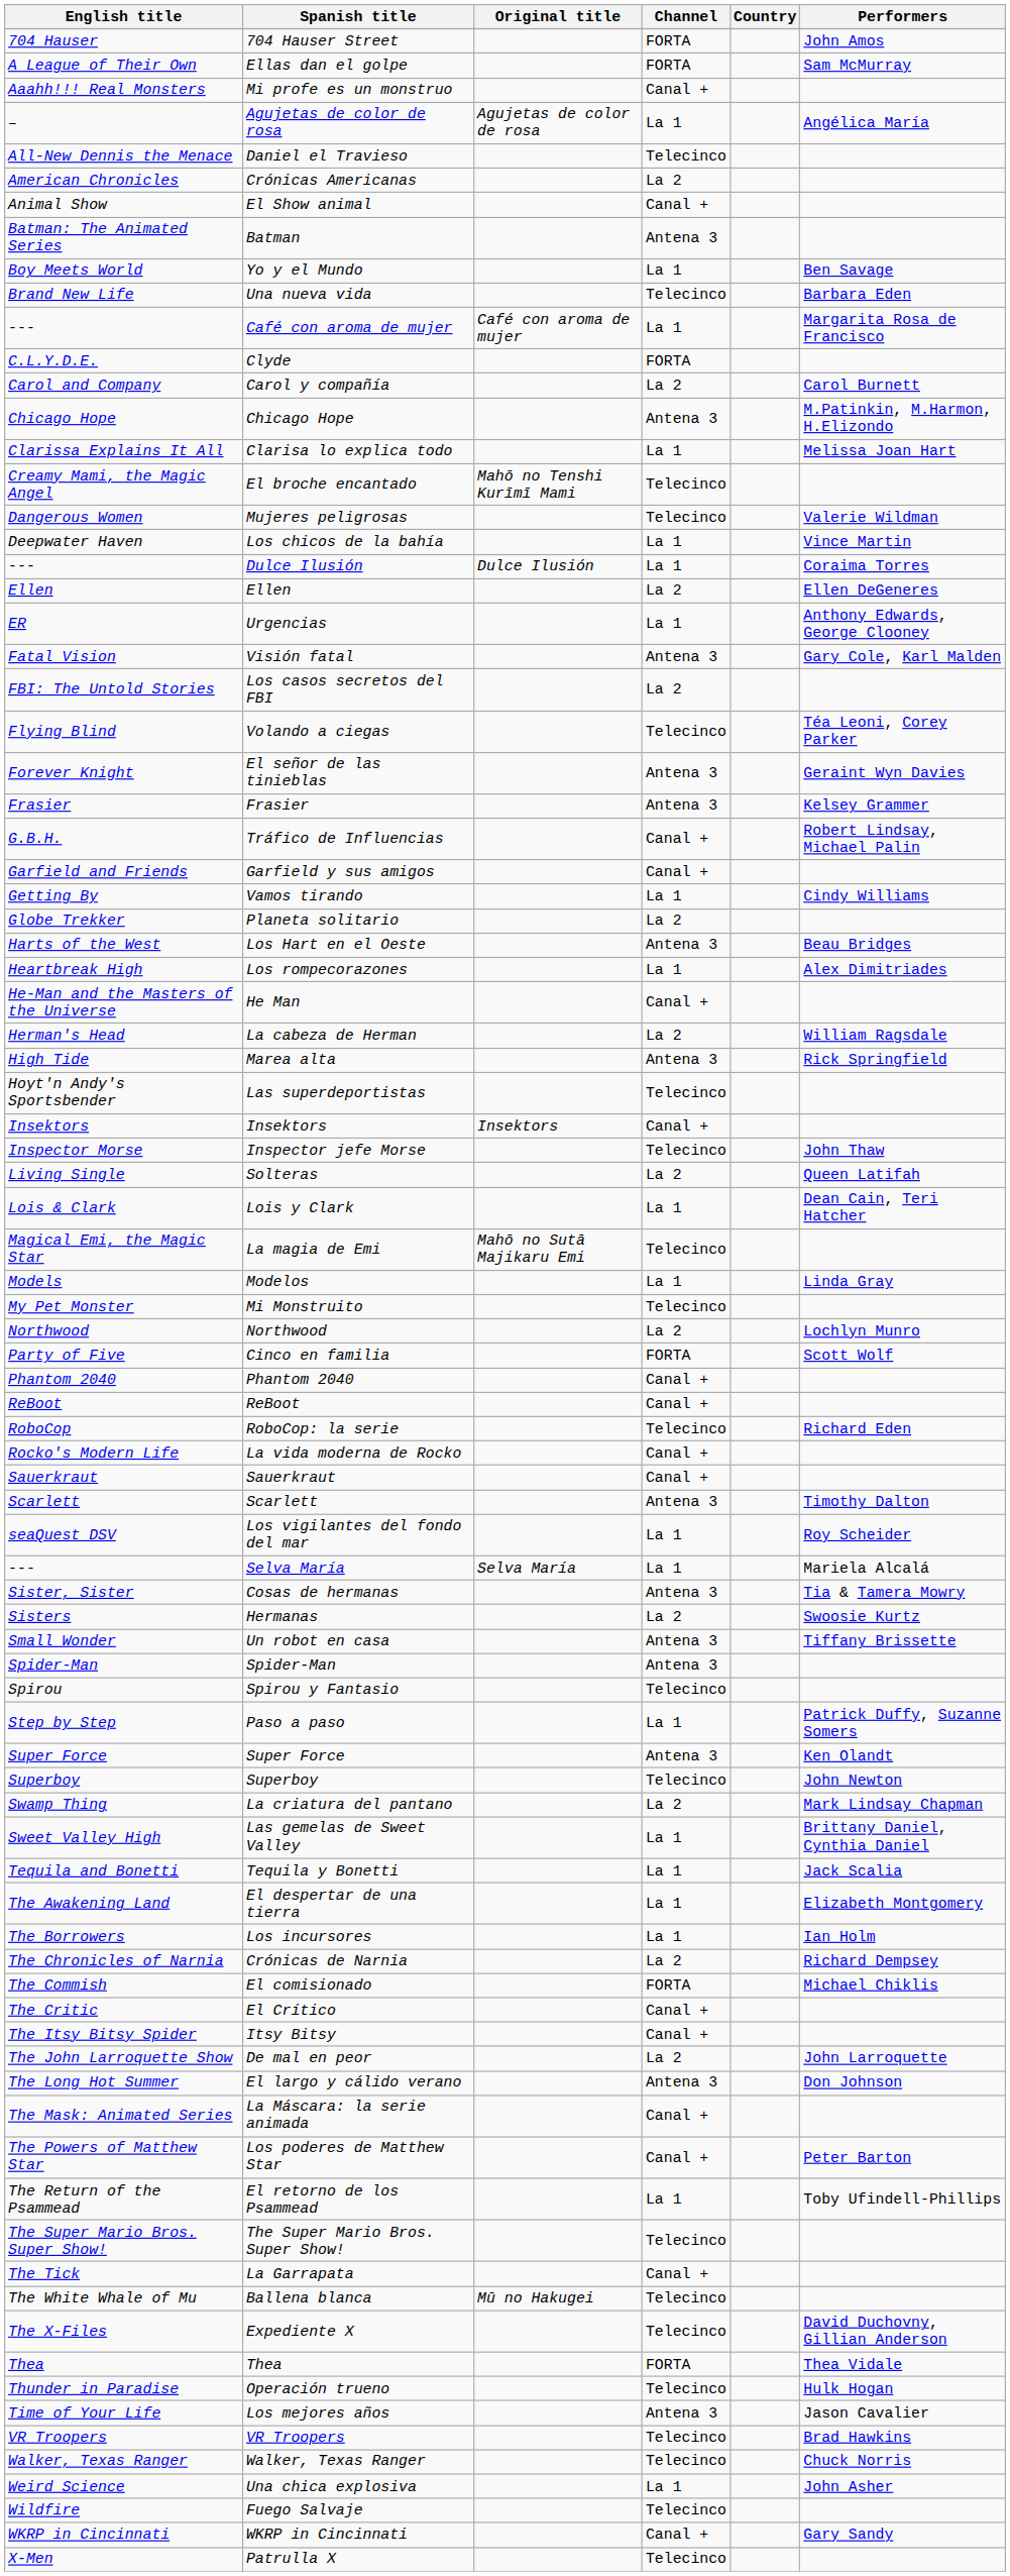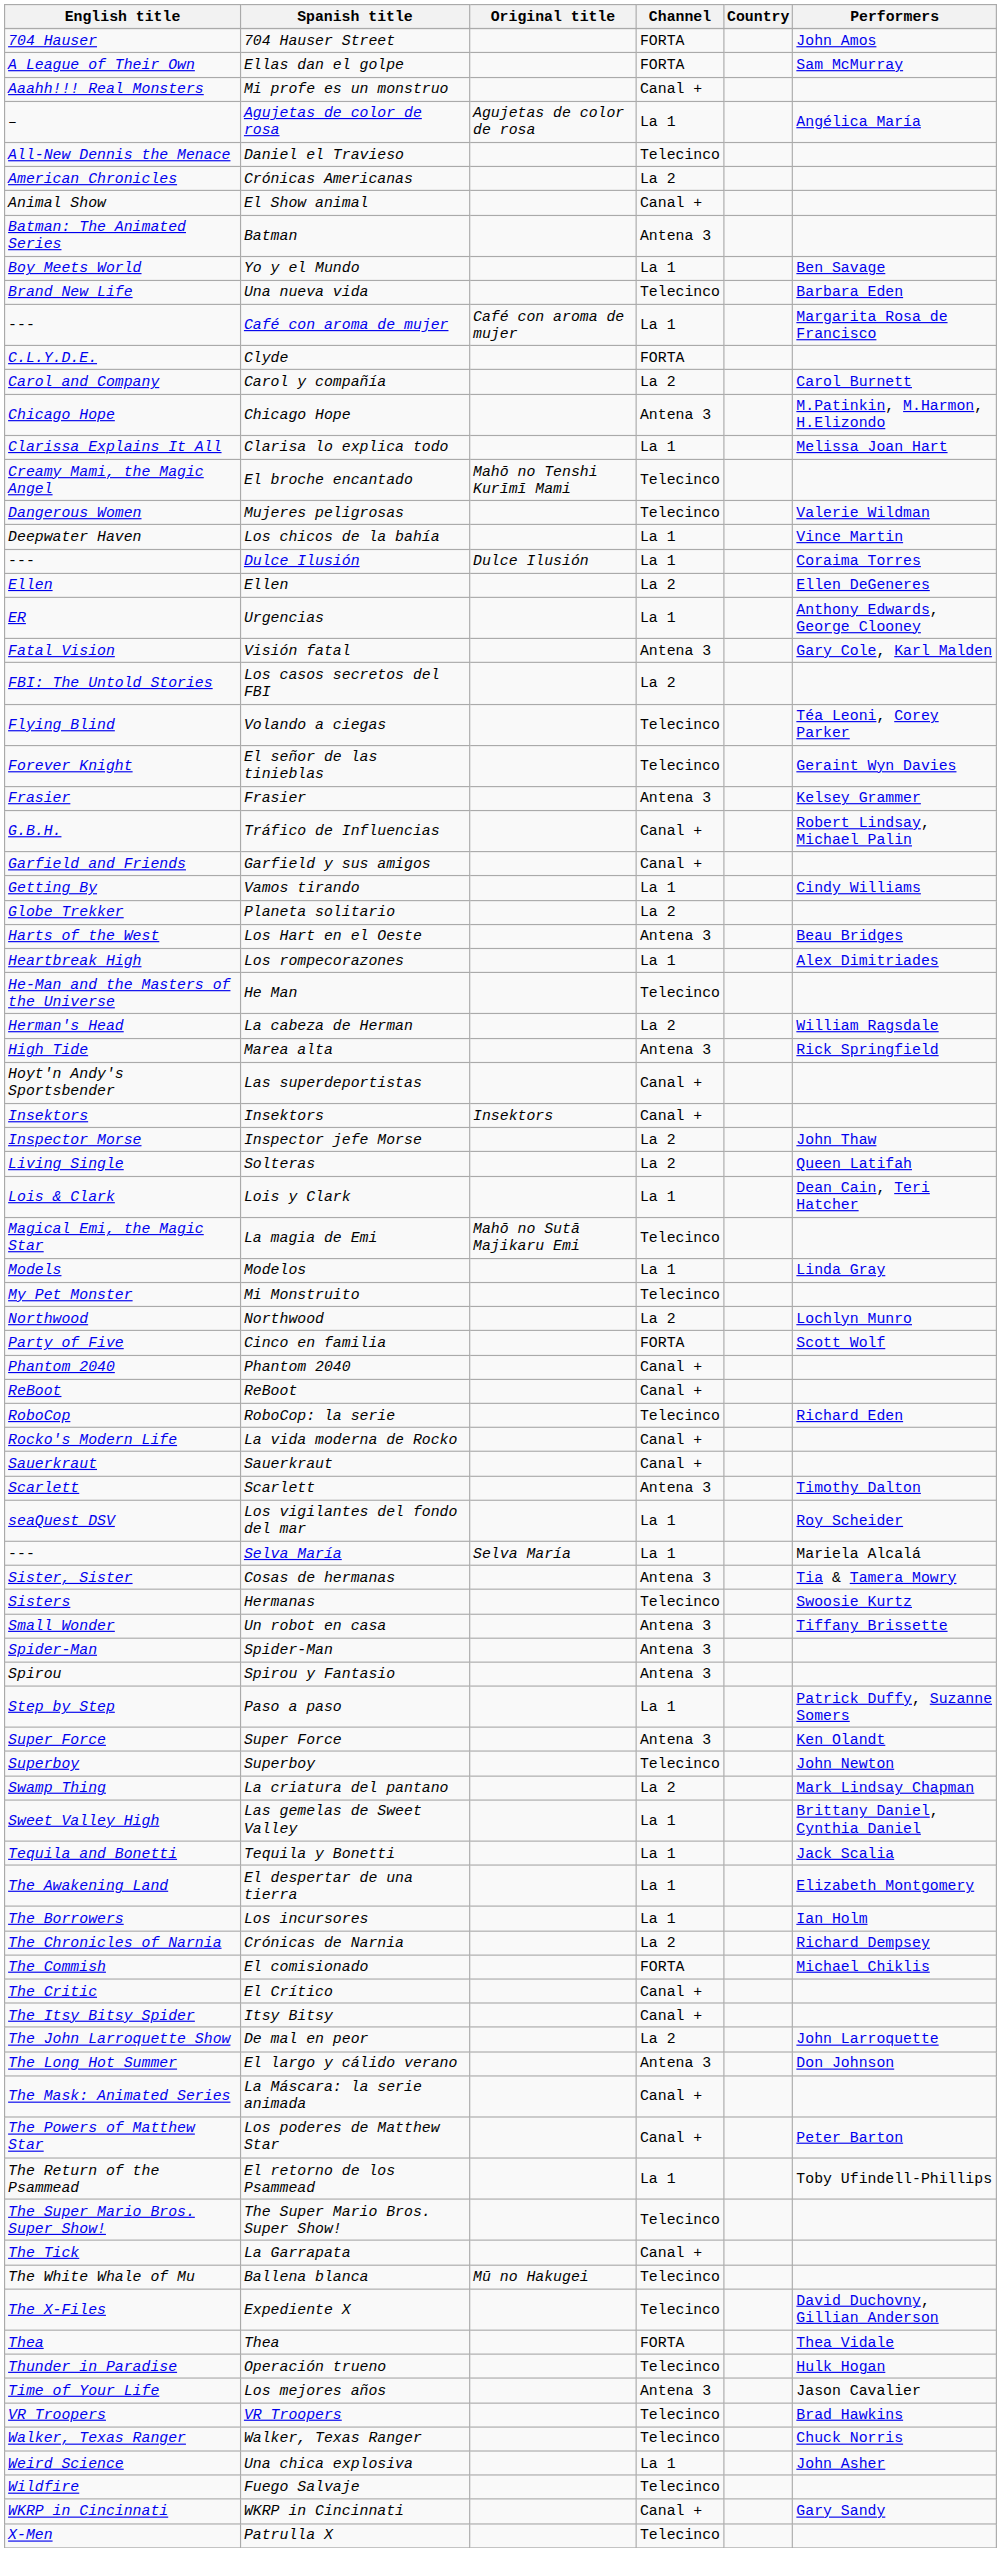El señor de las tinieblas | Channel: Antena 3 -> Telecinco
He Man | Channel: Canal + -> Telecinco
Las superdeportistas | Channel: Telecinco -> Canal +
Inspector jefe Morse | Channel: Telecinco -> La 2
Hermanas | Channel: La 2 -> Telecinco
Spirou y Fantasio | Channel: Telecinco -> Antena 3
